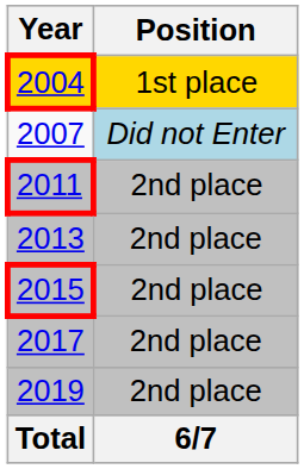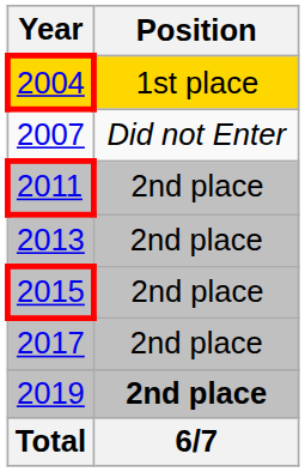2007 | Position: lightblue background -> no background
2019 | Position: normal -> bold
